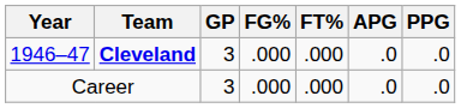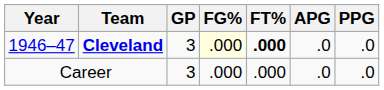1946–47 | FG%: no background -> lightyellow background
1946–47 | FT%: normal -> bold
